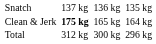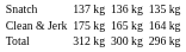Clean & Jerk | column 2: bold -> normal
